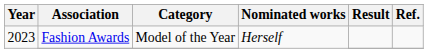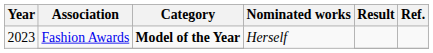Fashion Awards | Category: normal -> bold
